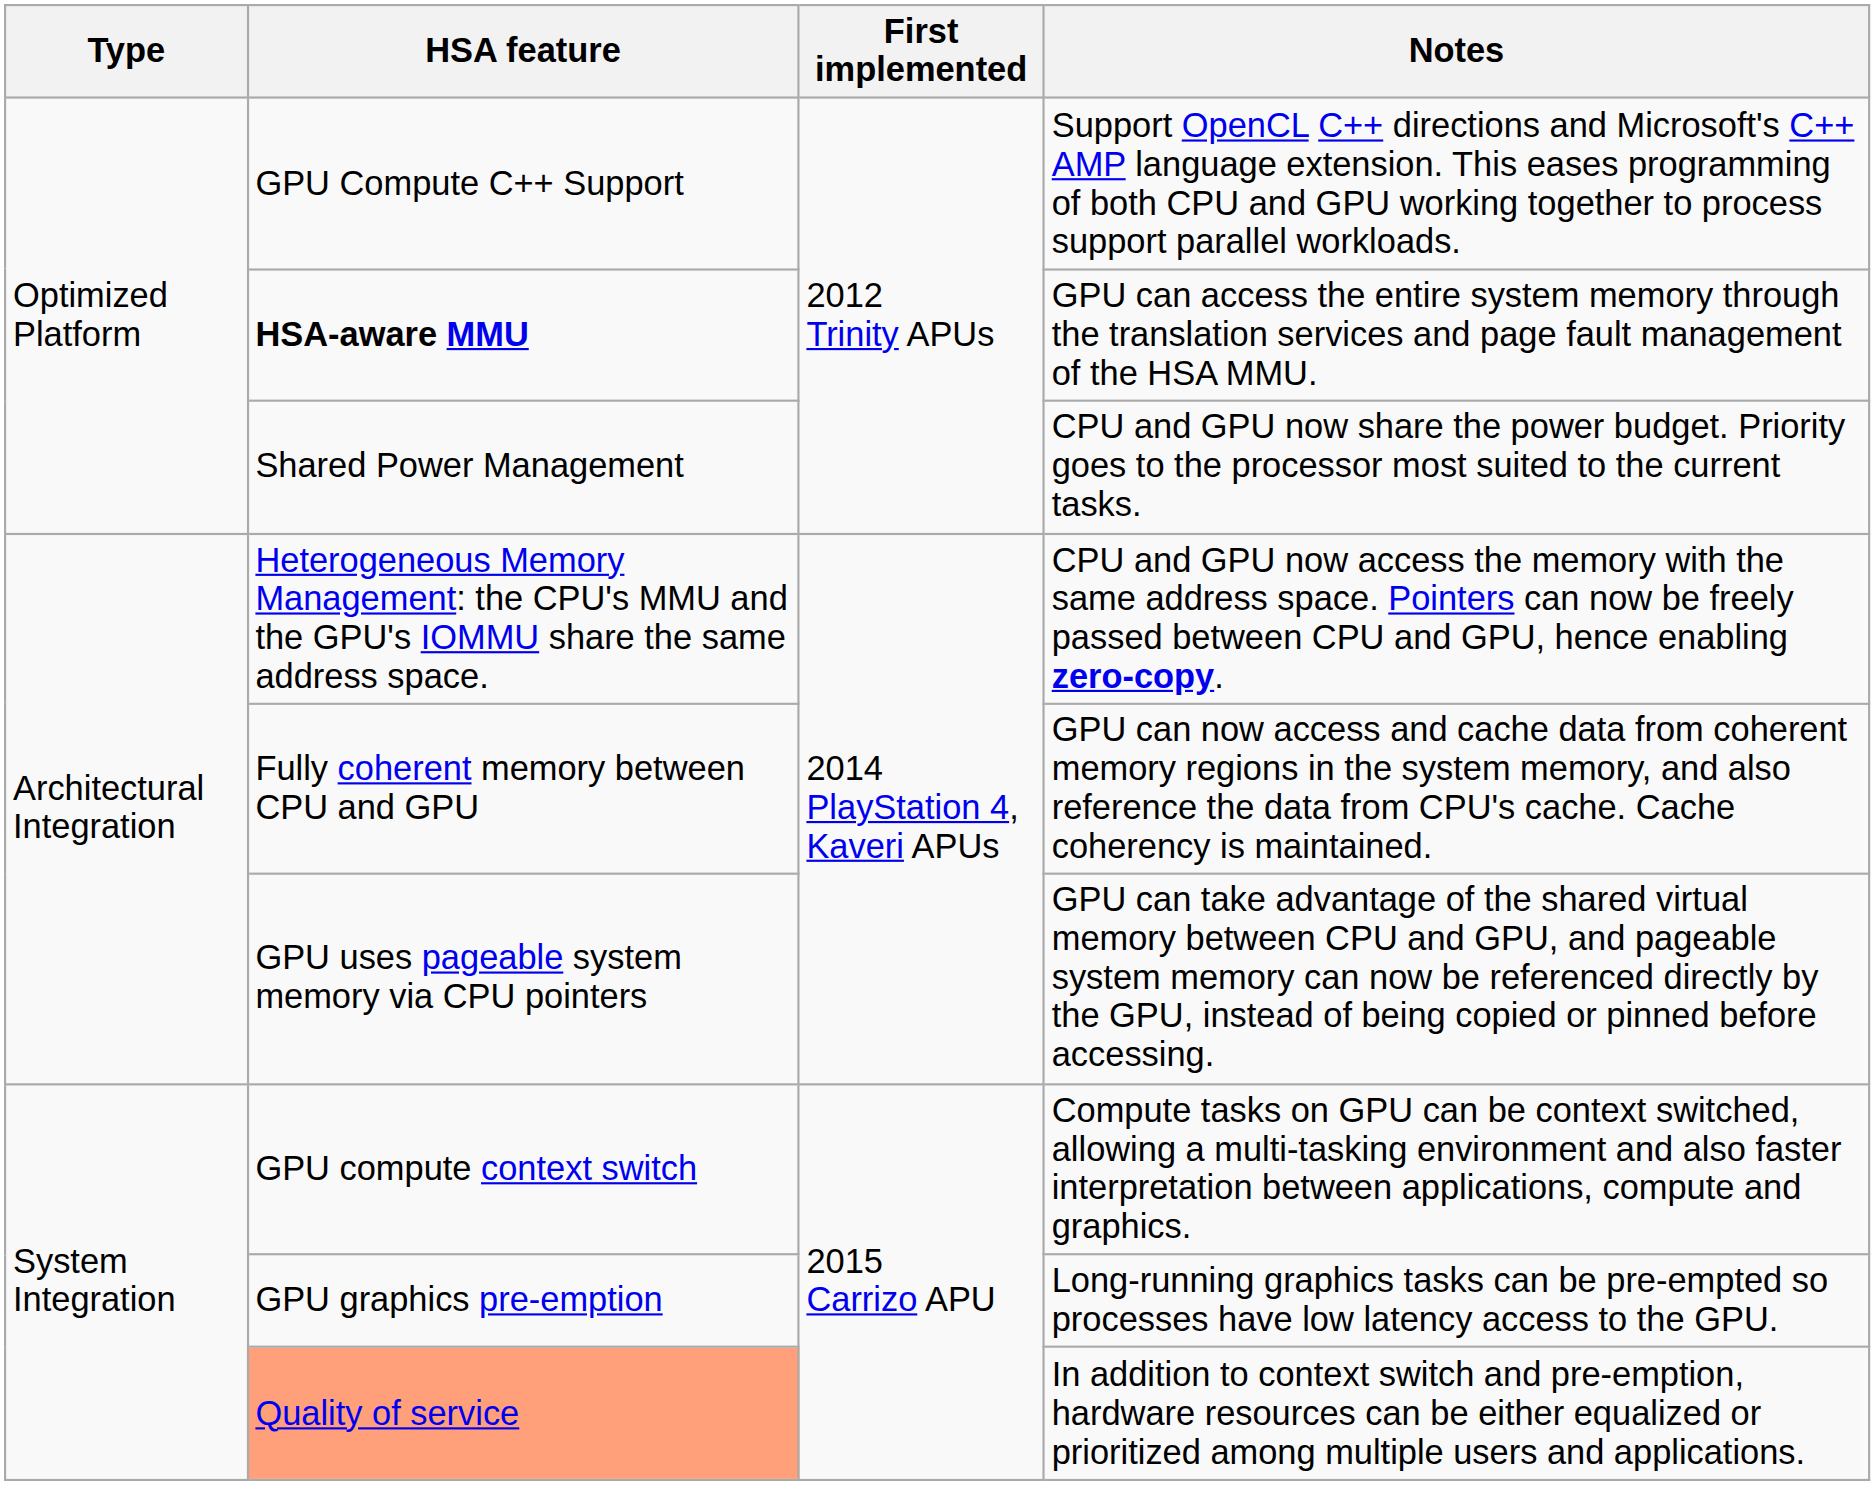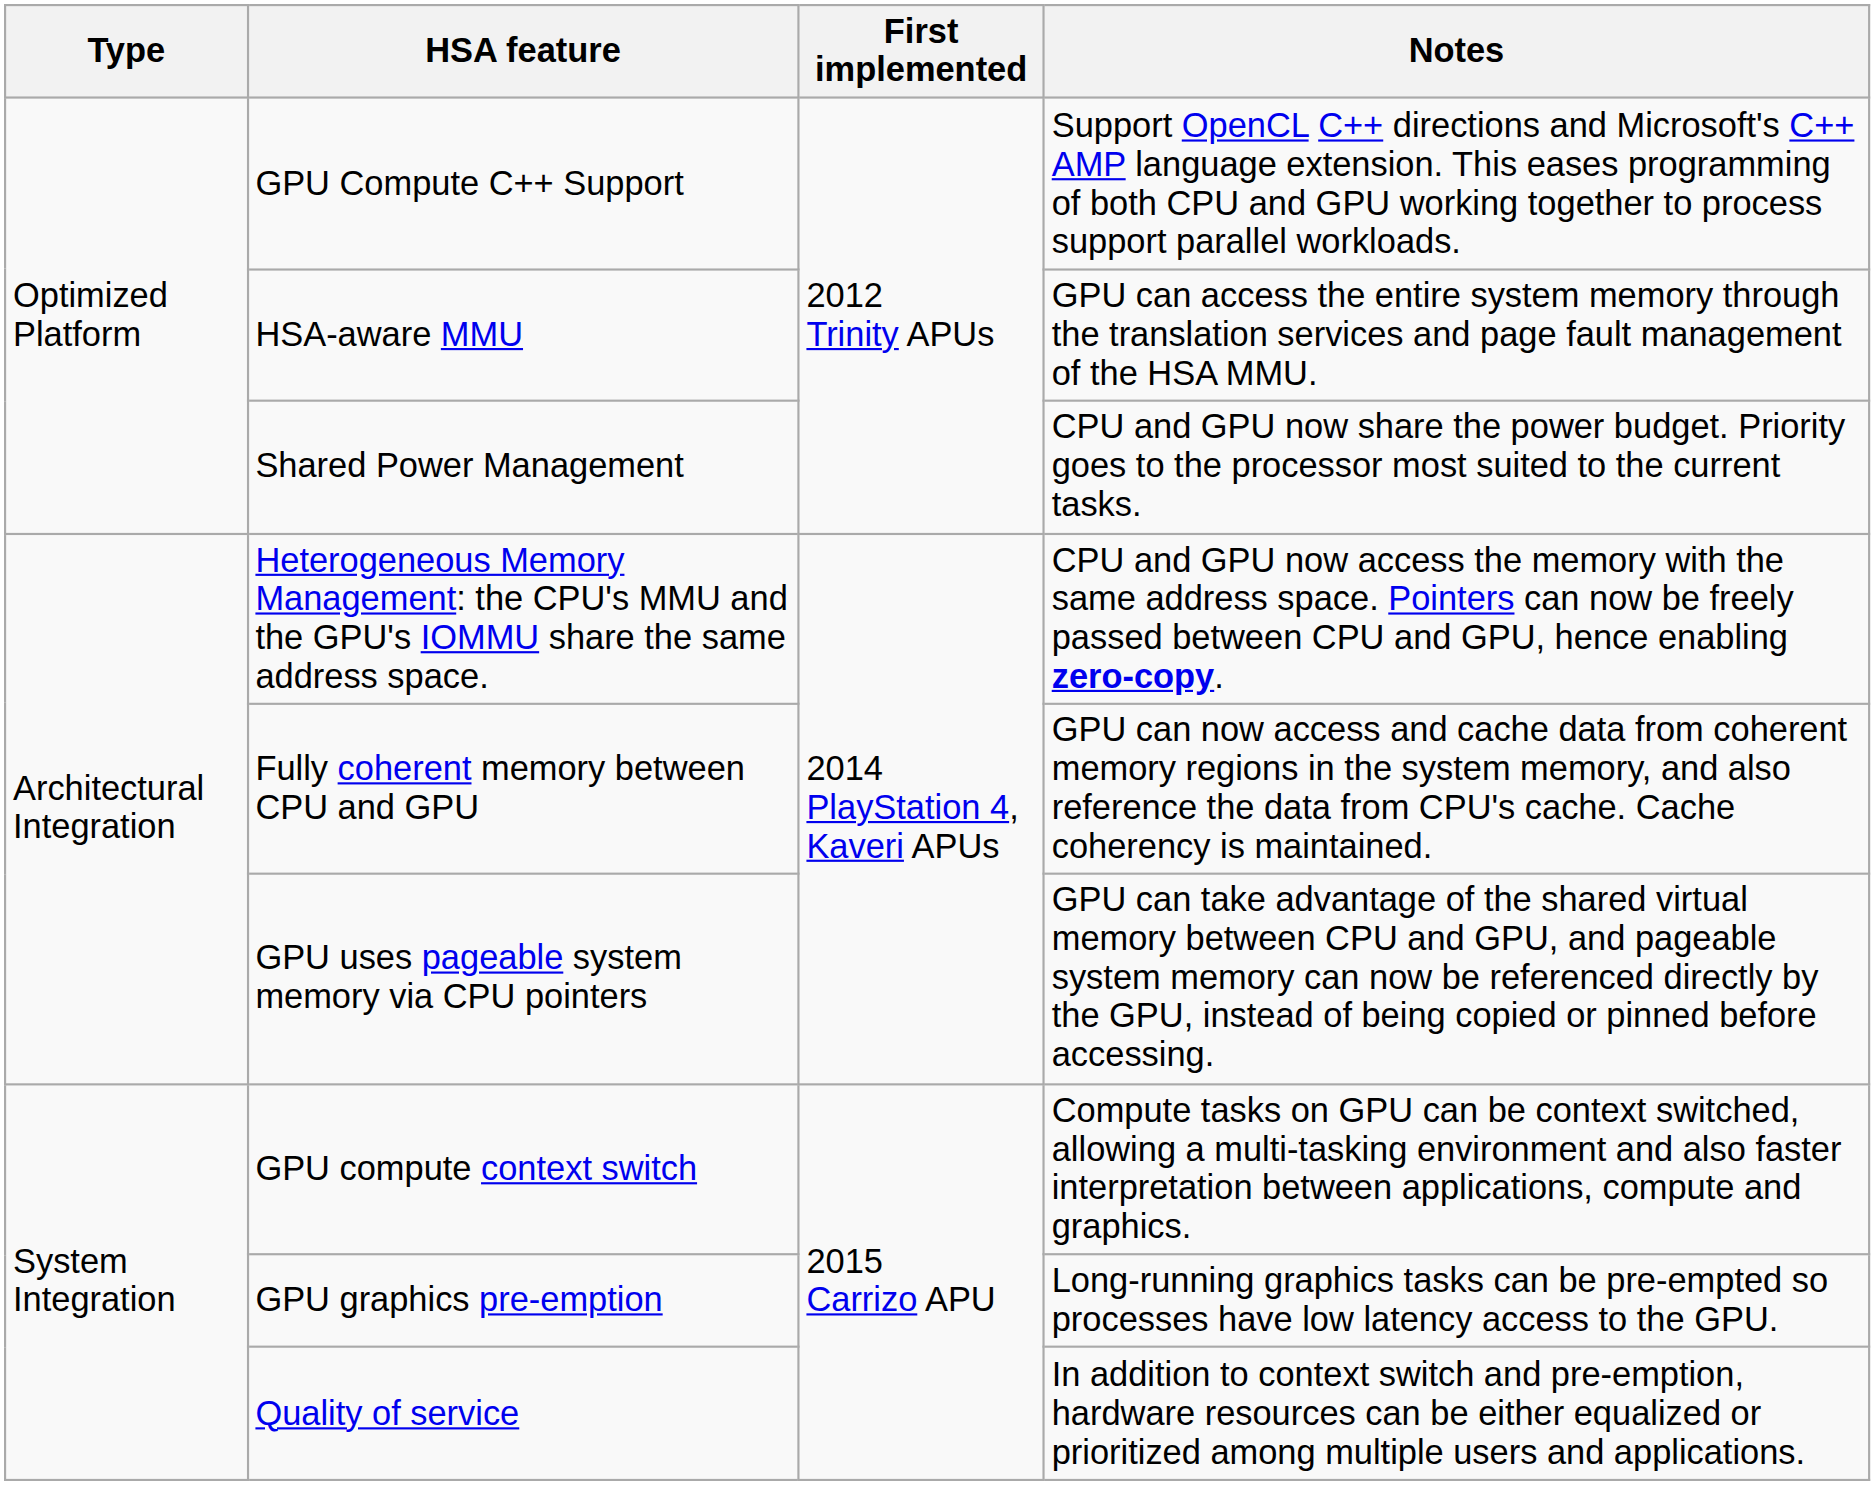HSA-aware MMU | HSA feature: bold -> normal
Quality of service | HSA feature: lightsalmon background -> no background
